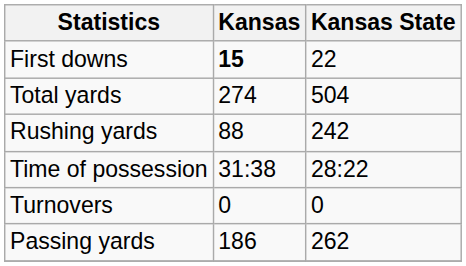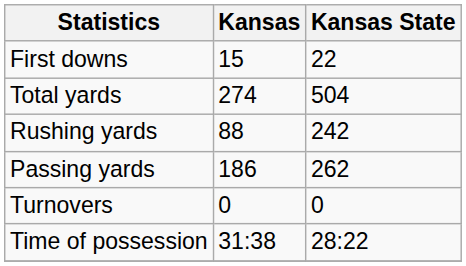First downs | Kansas: bold -> normal
rows swapped: Passing yards <-> Time of possession
